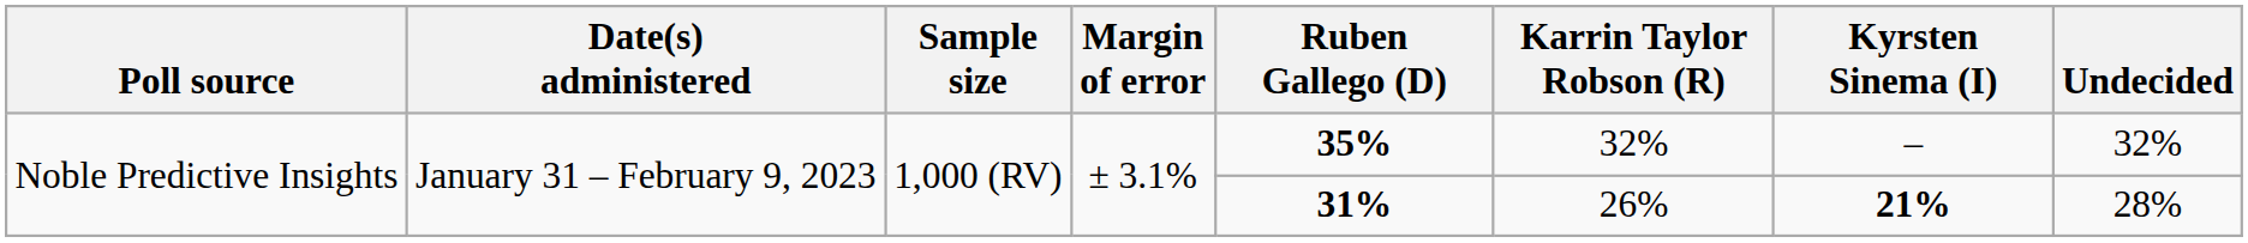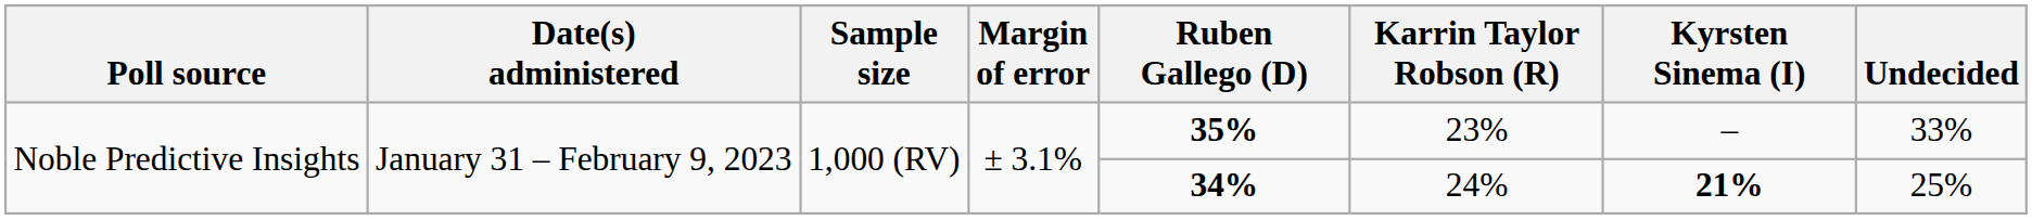row 2 | Karrin Taylor Robson (R): 32% -> 23%
row 2 | Undecided: 32% -> 33%
row 3 | Ruben Gallego (D): 31% -> 34%
row 3 | Karrin Taylor Robson (R): 26% -> 24%
row 3 | Undecided: 28% -> 25%
